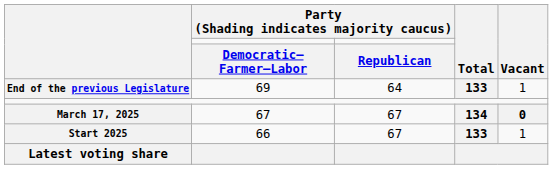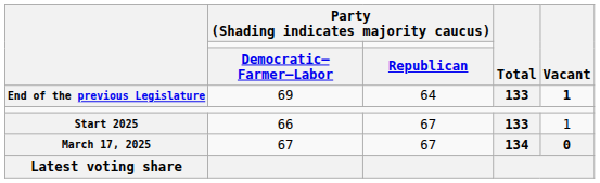End of the previous Legislature | Vacant: normal -> bold
rows swapped: Start 2025 <-> March 17, 2025
